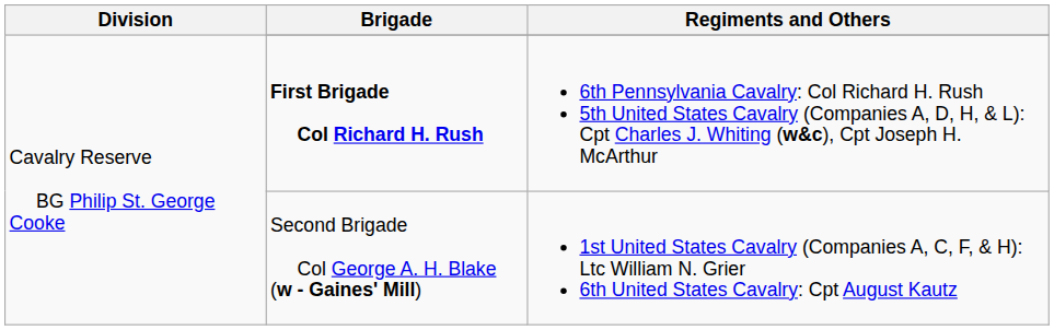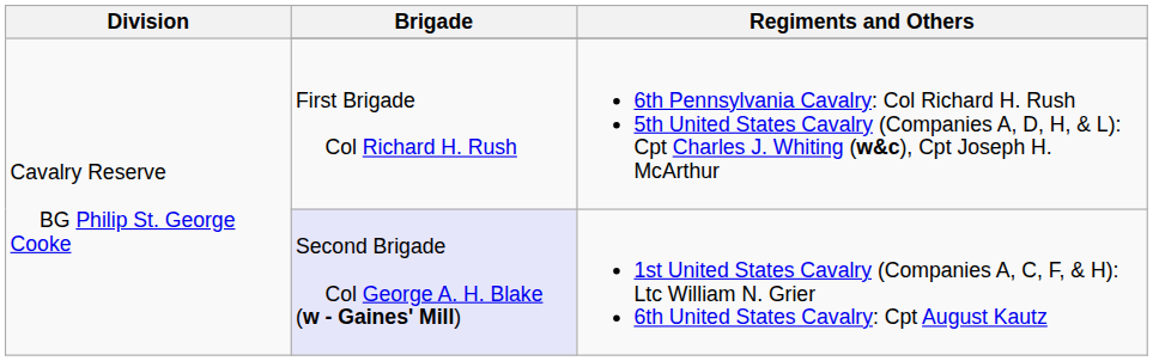First Brigade Col Richard H. Rush | Brigade: bold -> normal
Second Brigade Col George A. H. Blake (w - Gaines' Mill) | Brigade: no background -> lavender background
